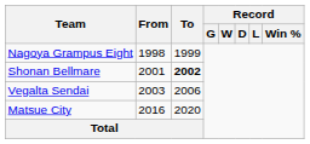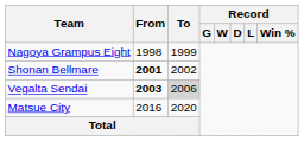Shonan Bellmare | From: normal -> bold
Shonan Bellmare | To: bold -> normal
Vegalta Sendai | From: normal -> bold
Vegalta Sendai | To: no background -> lightgrey background
